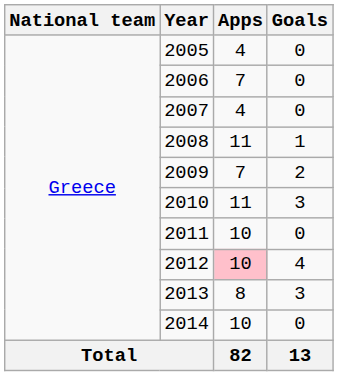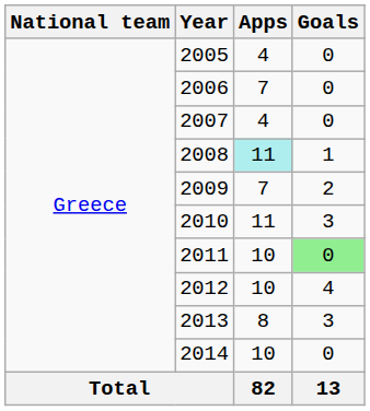2008 | Apps: no background -> paleturquoise background
2011 | Goals: no background -> lightgreen background
2012 | Apps: pink background -> no background
